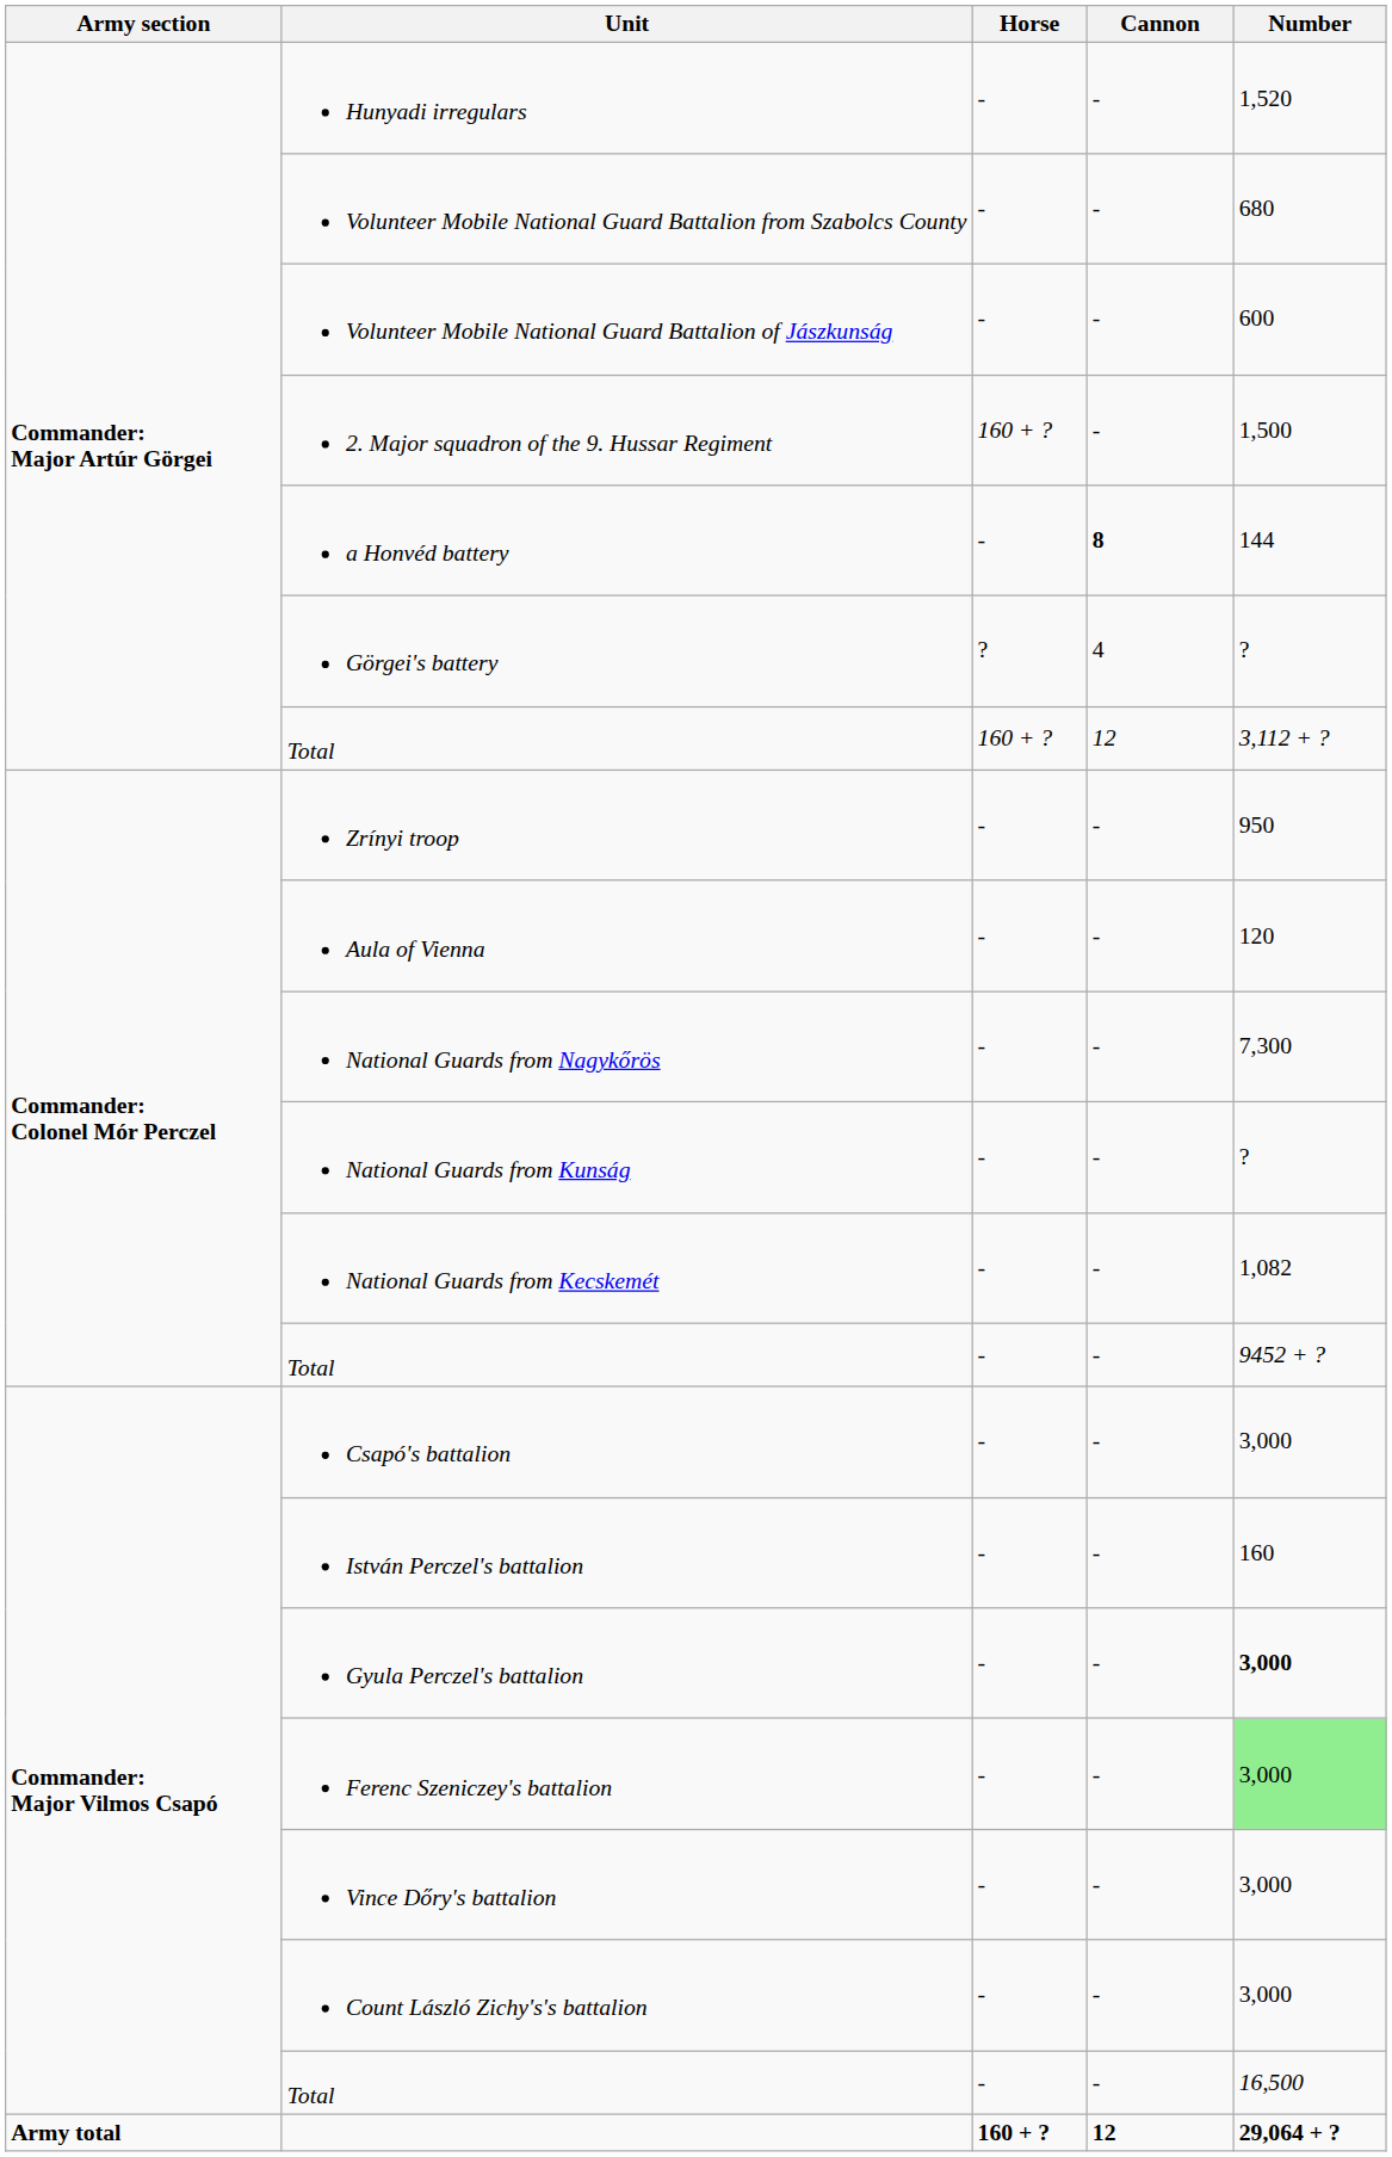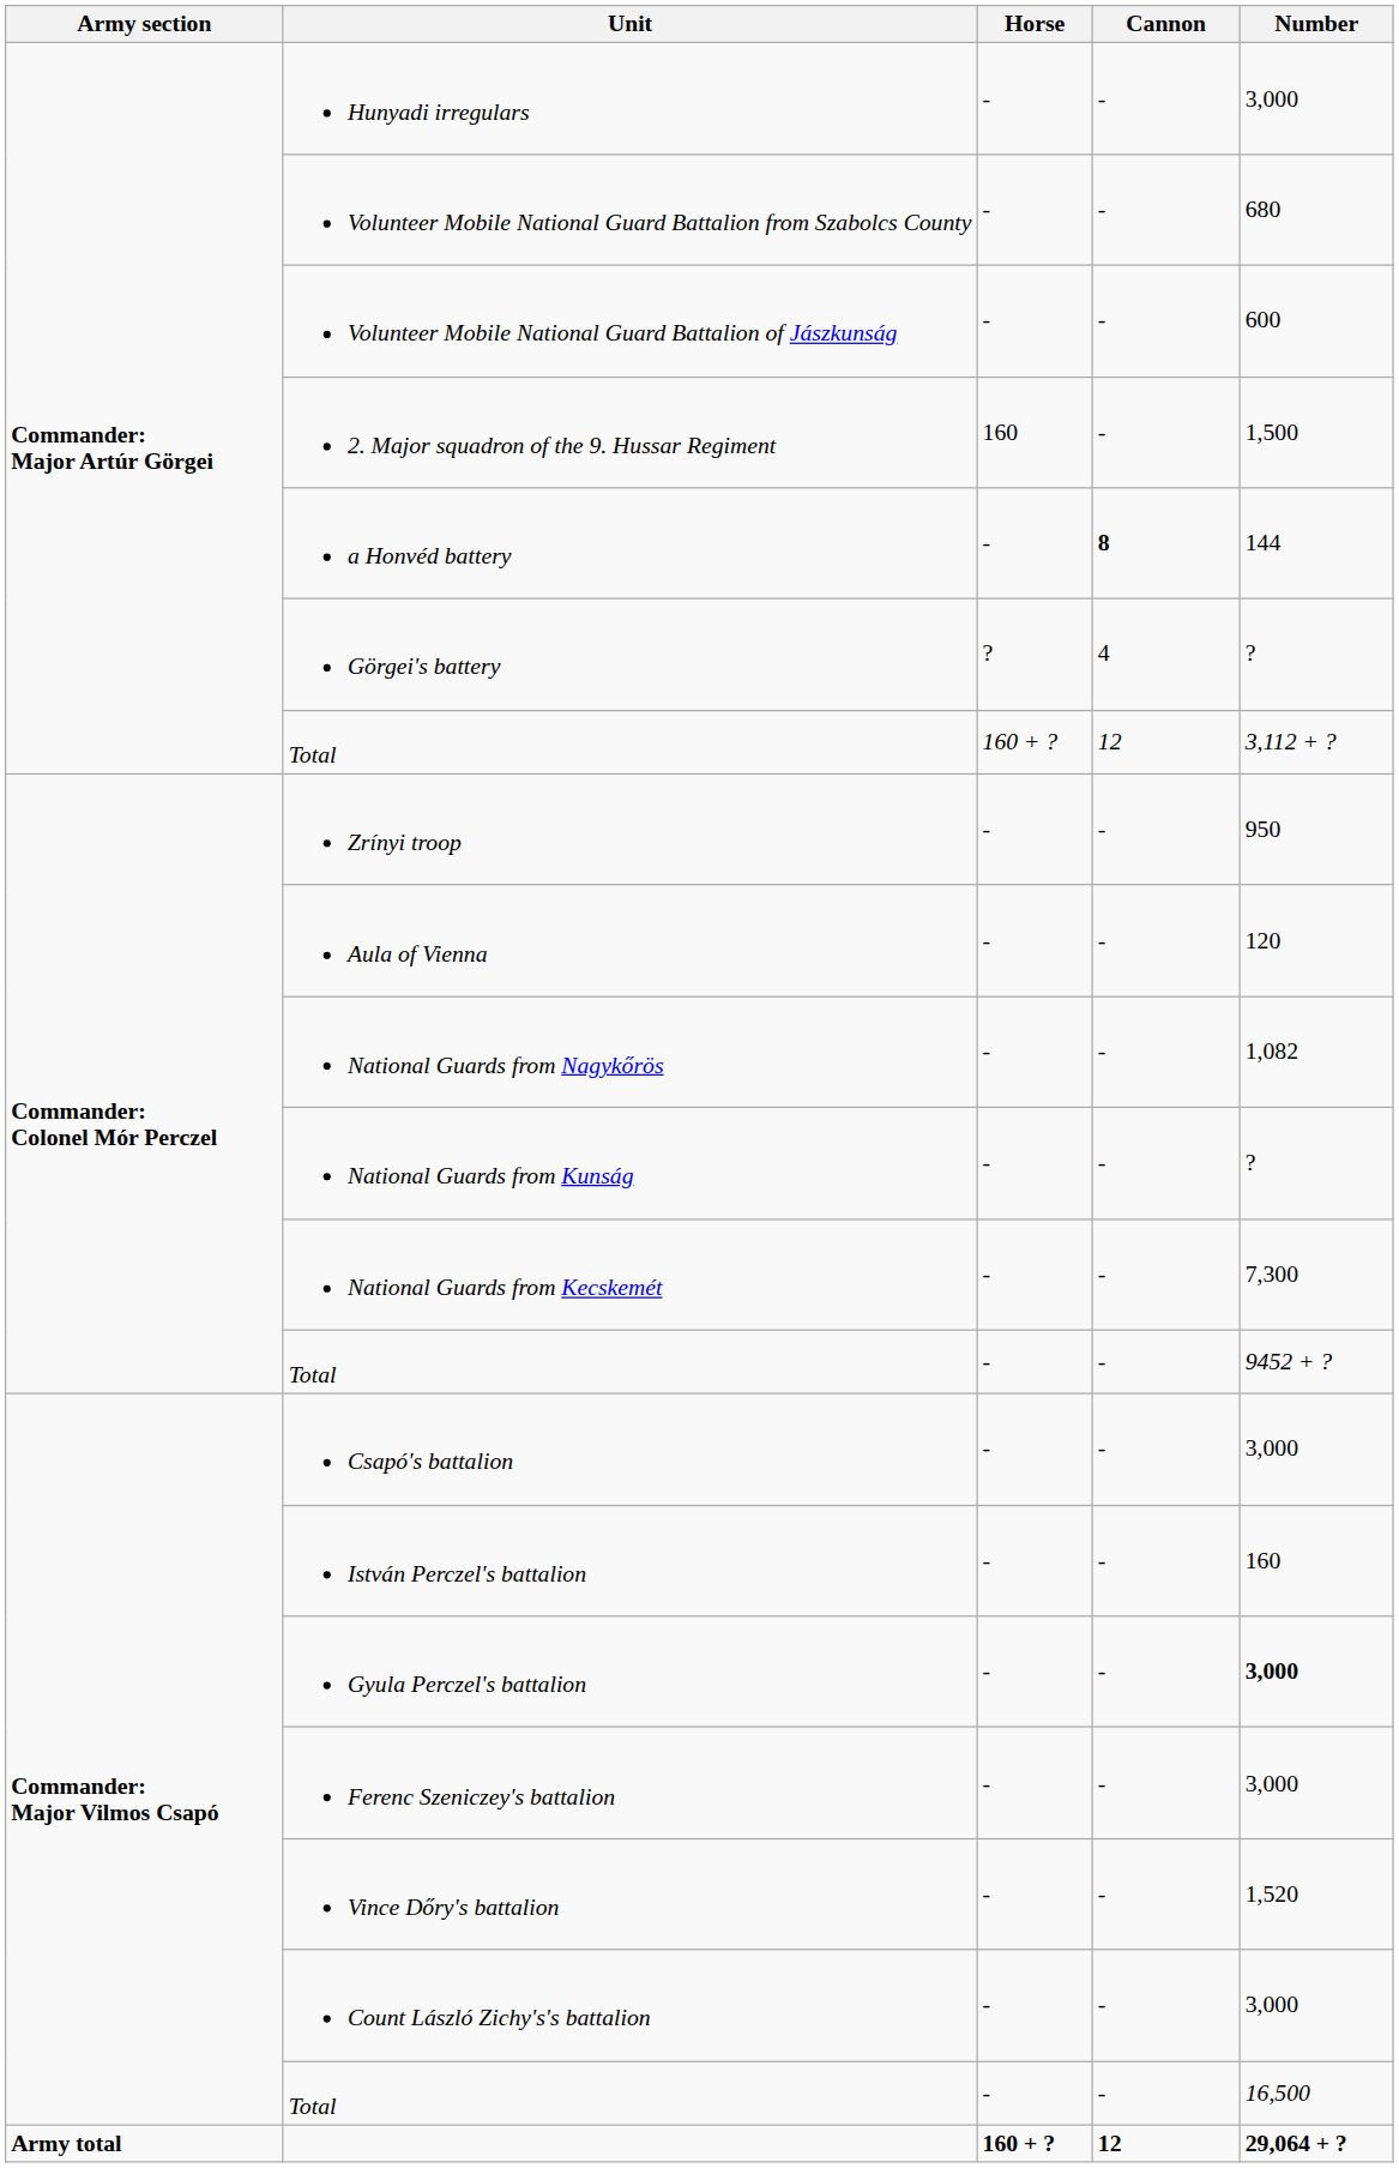Hunyadi irregulars | Number: 1,520 -> 3,000
2. Major squadron of the 9. Hussar Regiment | Horse: 160 + ? -> 160
National Guards from Nagykőrös | Number: 7,300 -> 1,082
National Guards from Kecskemét | Number: 1,082 -> 7,300
Ferenc Szeniczey's battalion | Number: lightgreen background -> no background
Vince Dőry's battalion | Number: 3,000 -> 1,520
